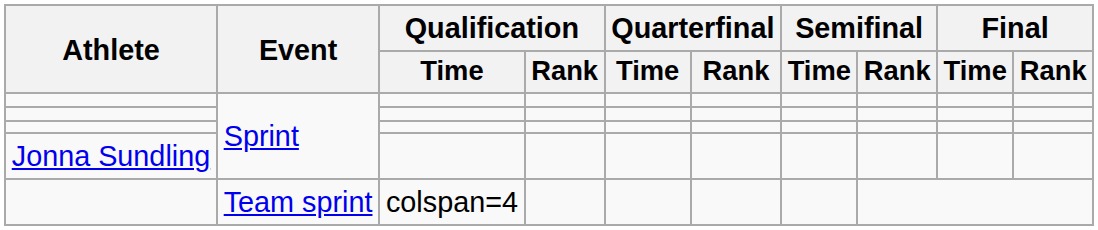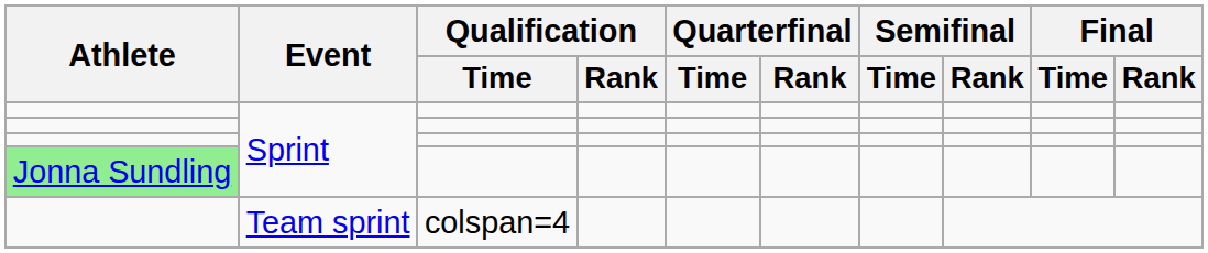Jonna Sundling | Athlete: no background -> lightgreen background
